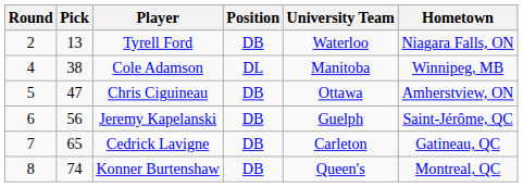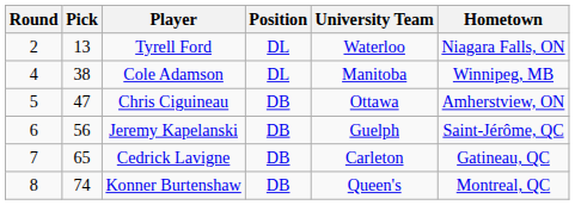Tyrell Ford | Position: DB -> DL
